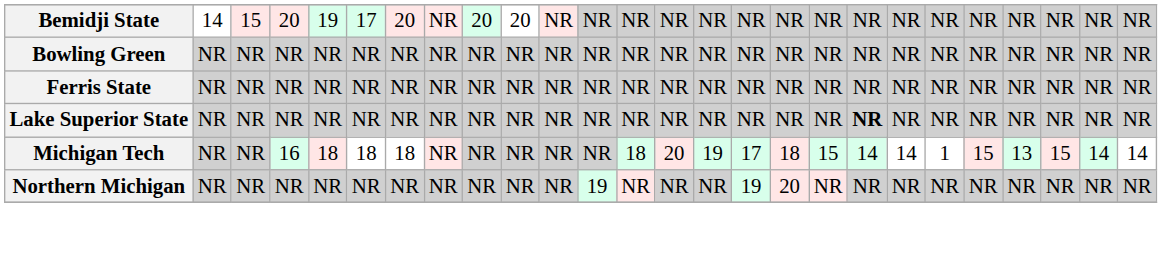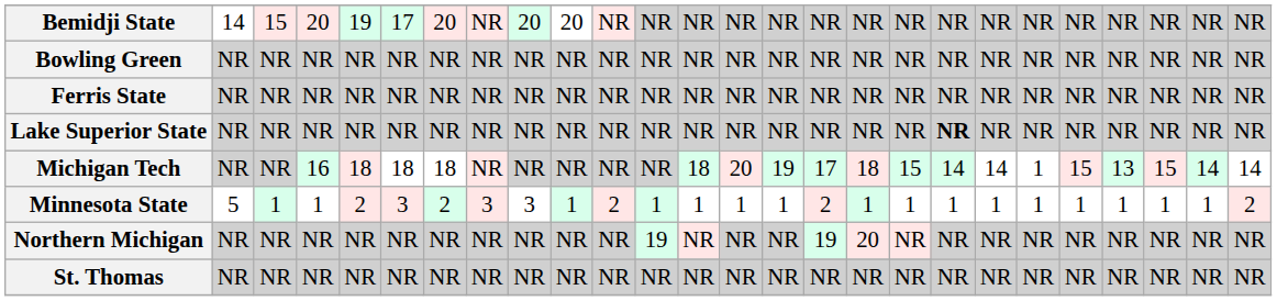+ row: Minnesota State | 5 | 1 | 1 | 2 | 3 | 2 | 3 | 3 | 1 | 2 | 1 | 1 | 1 | 1 | 2 | 1 | 1 | 1 | 1 | 1 | 1 | 1 | 1 | 1 | 2
+ row: St. Thomas | NR | NR | NR | NR | NR | NR | NR | NR | NR | NR | NR | NR | NR | NR | NR | NR | NR | NR | NR | NR | NR | NR | NR | NR | NR
